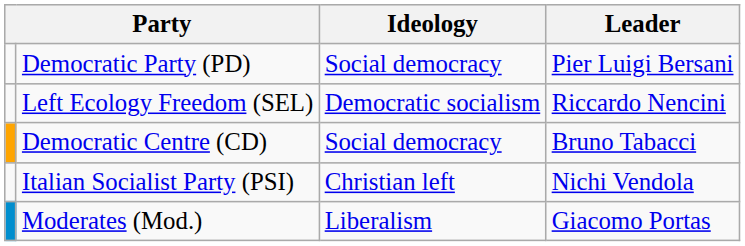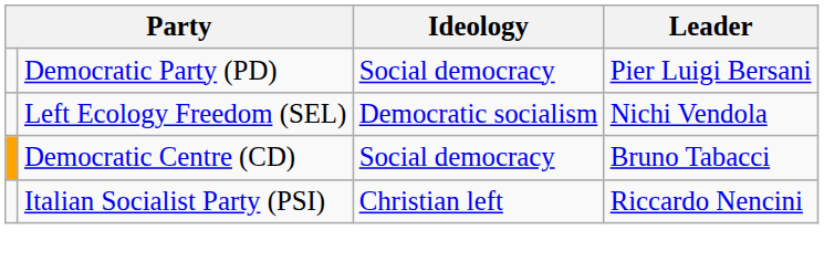Left Ecology Freedom (SEL) | Leader: Riccardo Nencini -> Nichi Vendola
Italian Socialist Party (PSI) | Leader: Nichi Vendola -> Riccardo Nencini
- row: Moderates (Mod.) | Liberalism | Giacomo Portas
